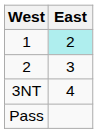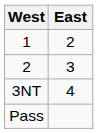1 | East: paleturquoise background -> no background
